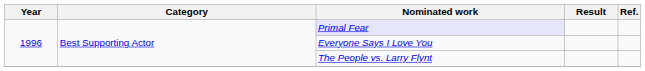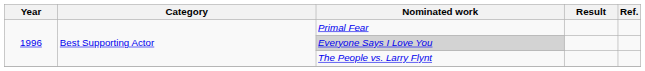Primal Fear | Nominated work: lavender background -> no background
Everyone Says I Love You | Nominated work: no background -> lightgrey background
